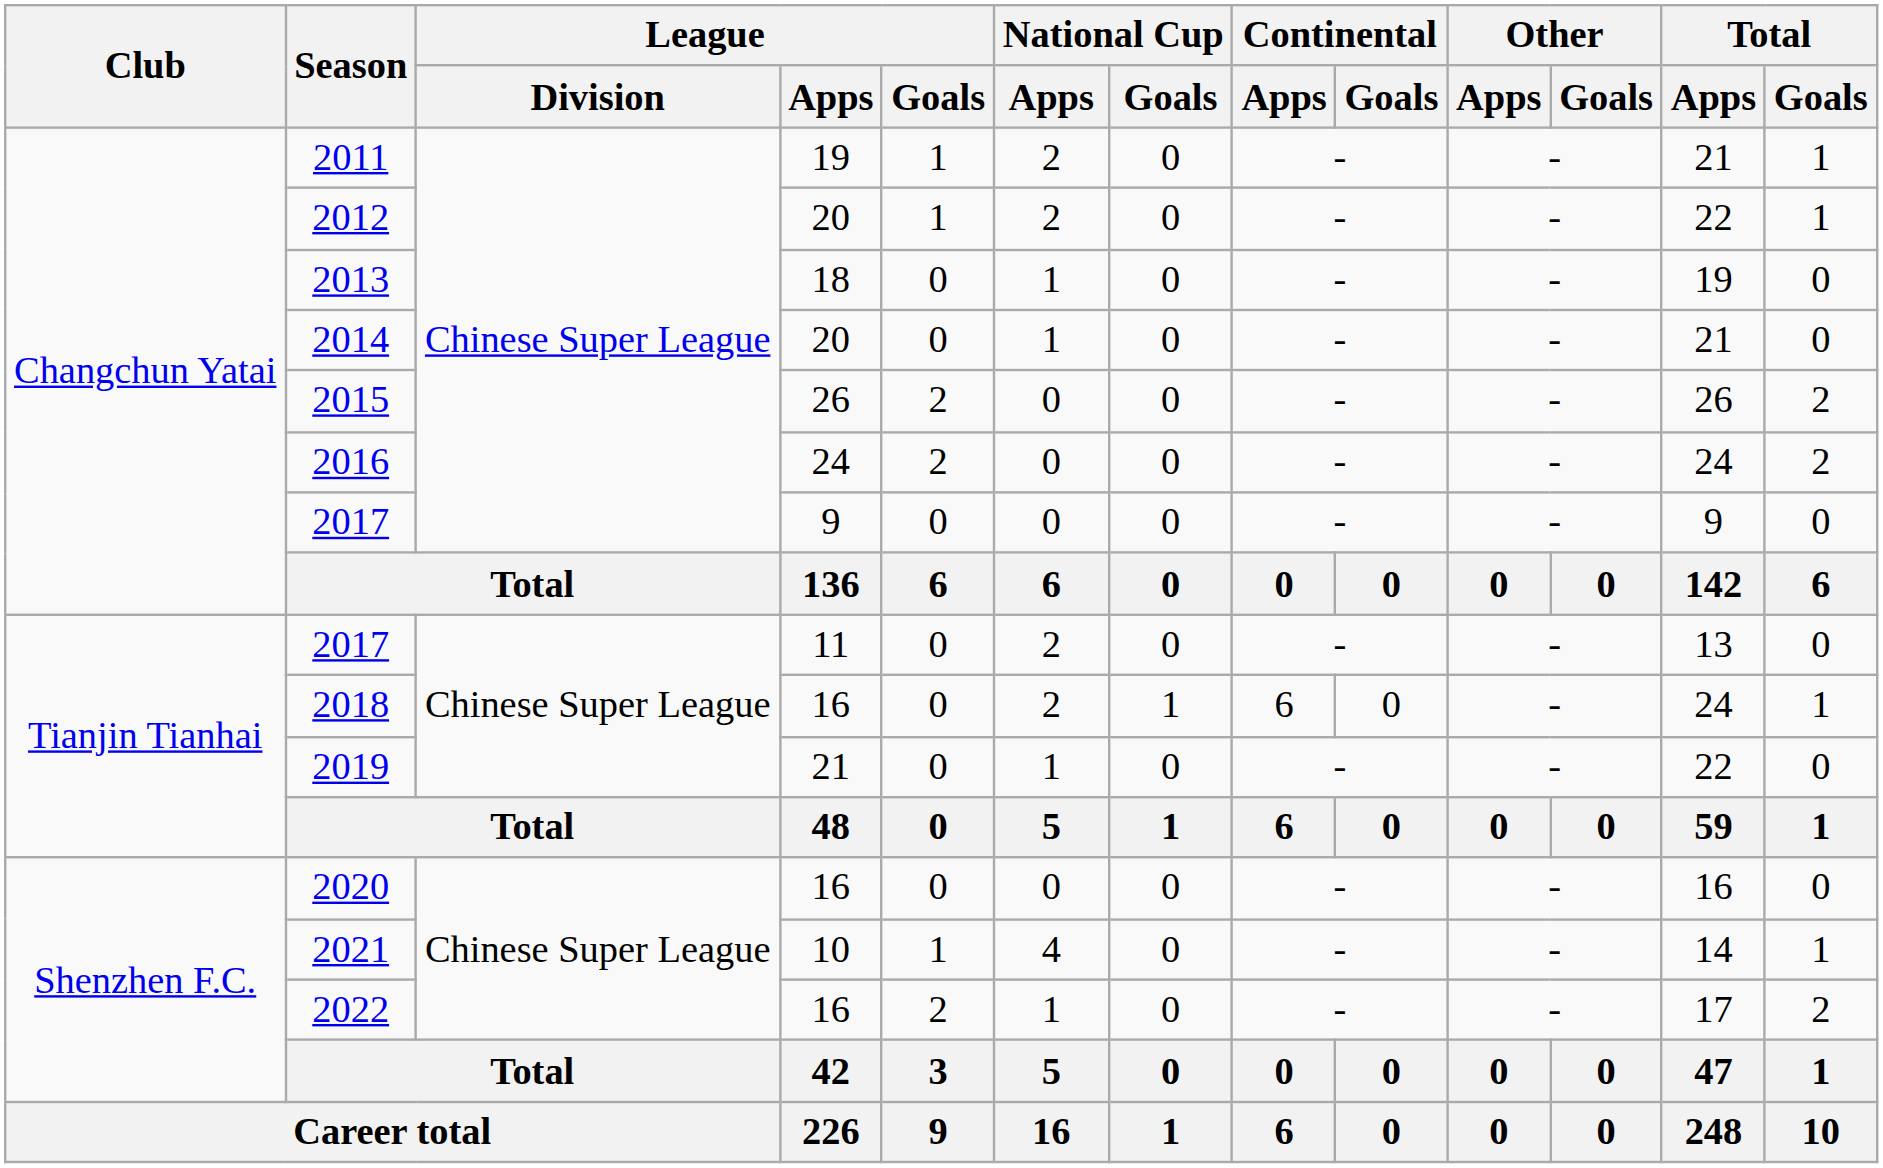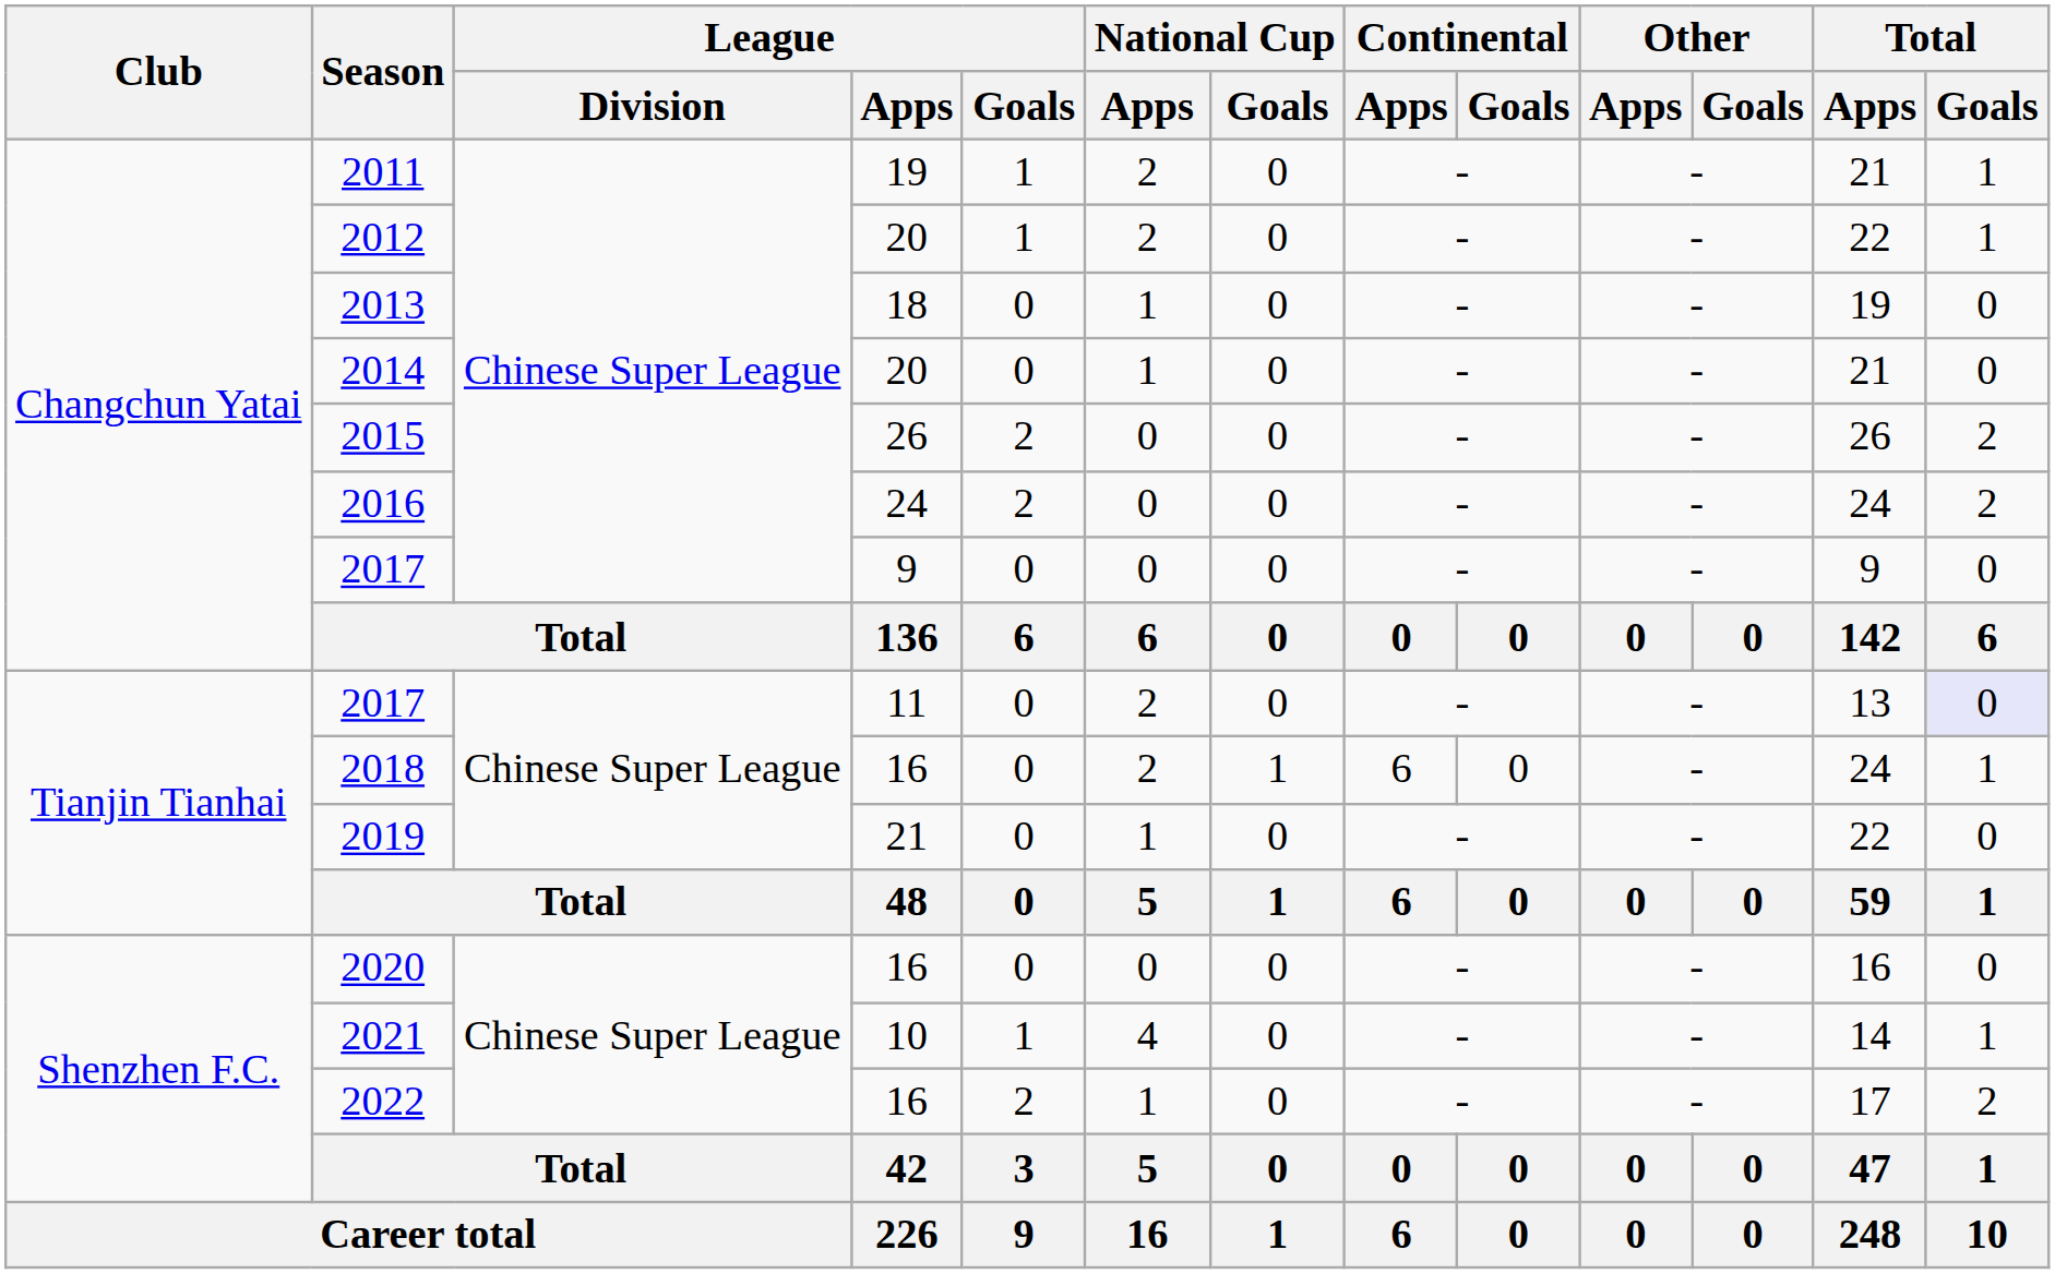2017 / 11 | Total / Goals: no background -> lavender background
